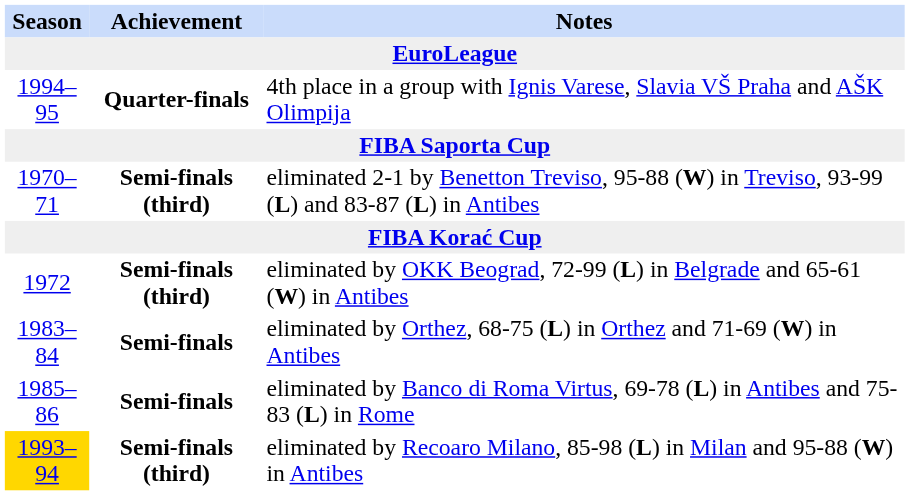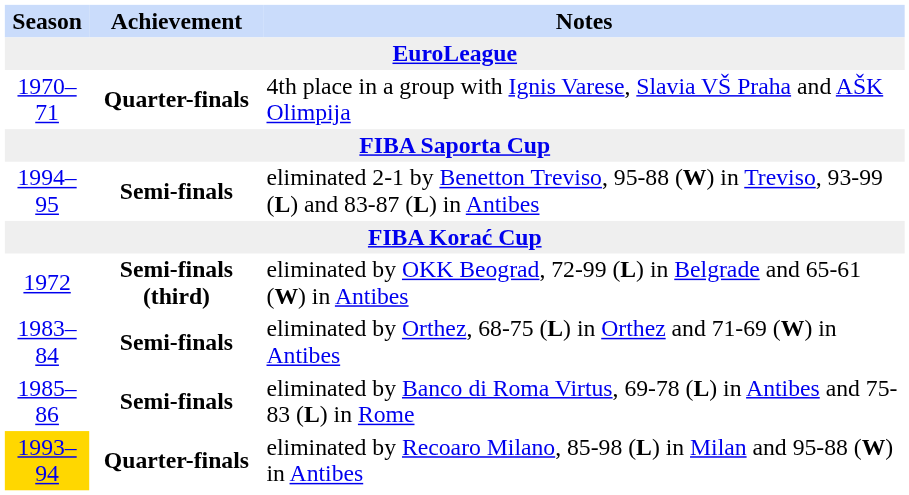row 3 | Season: 1994–95 -> 1970–71
row 5 | Season: 1970–71 -> 1994–95
row 5 | Achievement: Semi-finals (third) -> Semi-finals
row 10 | Achievement: Semi-finals (third) -> Quarter-finals
